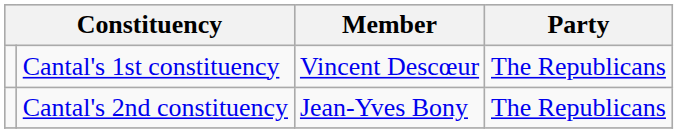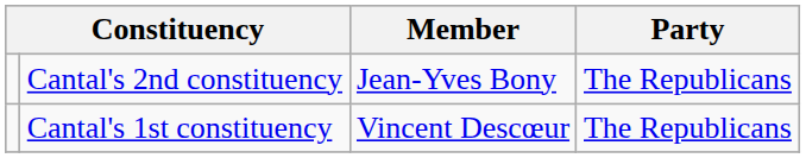rows swapped: Cantal's 1st constituency <-> Cantal's 2nd constituency
